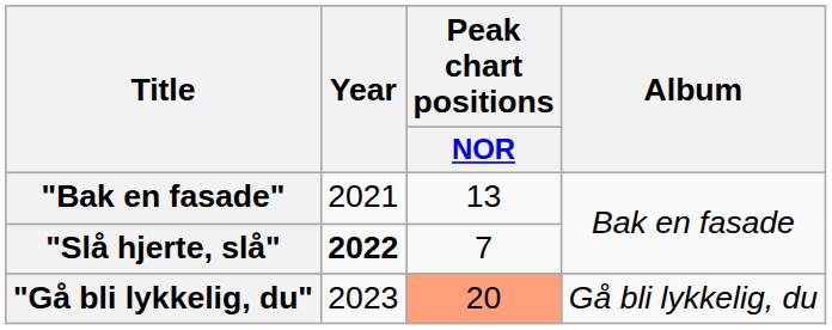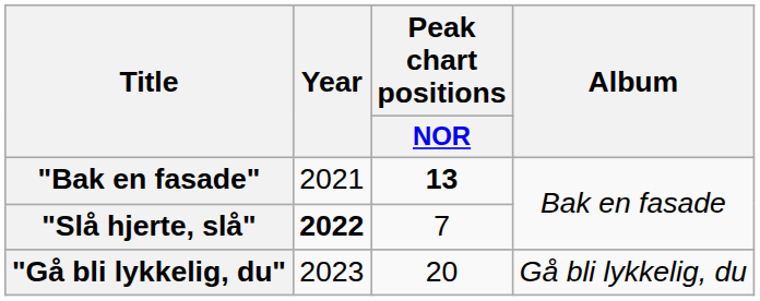"Bak en fasade" | Peak chart positions / NOR: normal -> bold
"Gå bli lykkelig, du" | Peak chart positions / NOR: lightsalmon background -> no background
